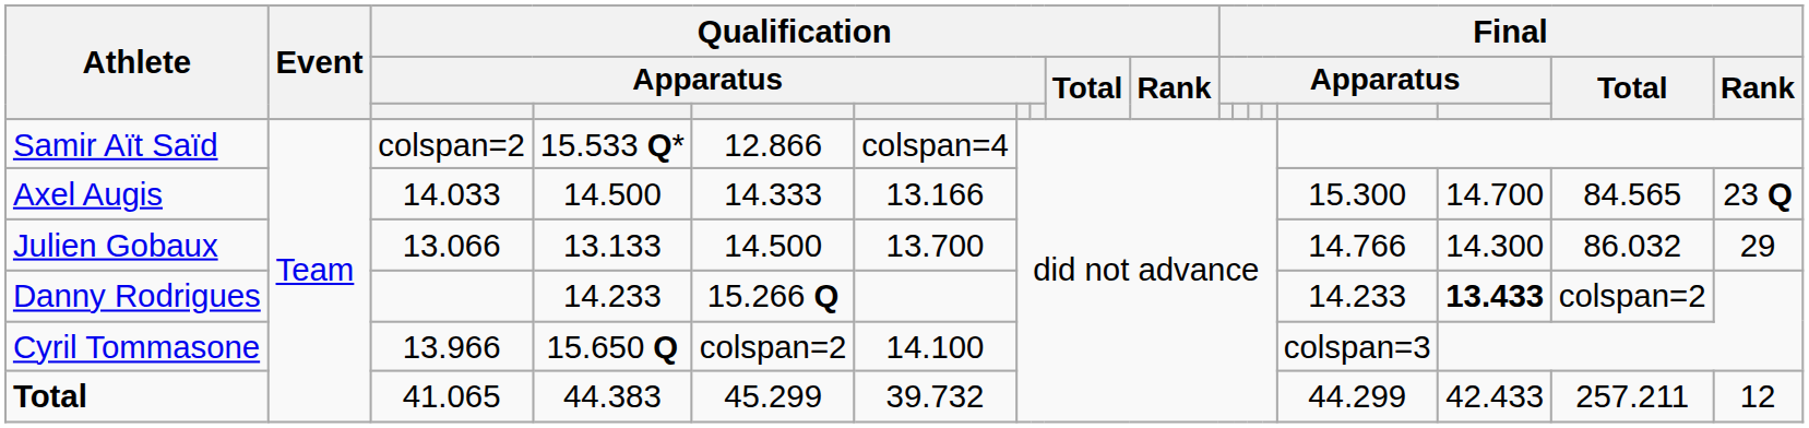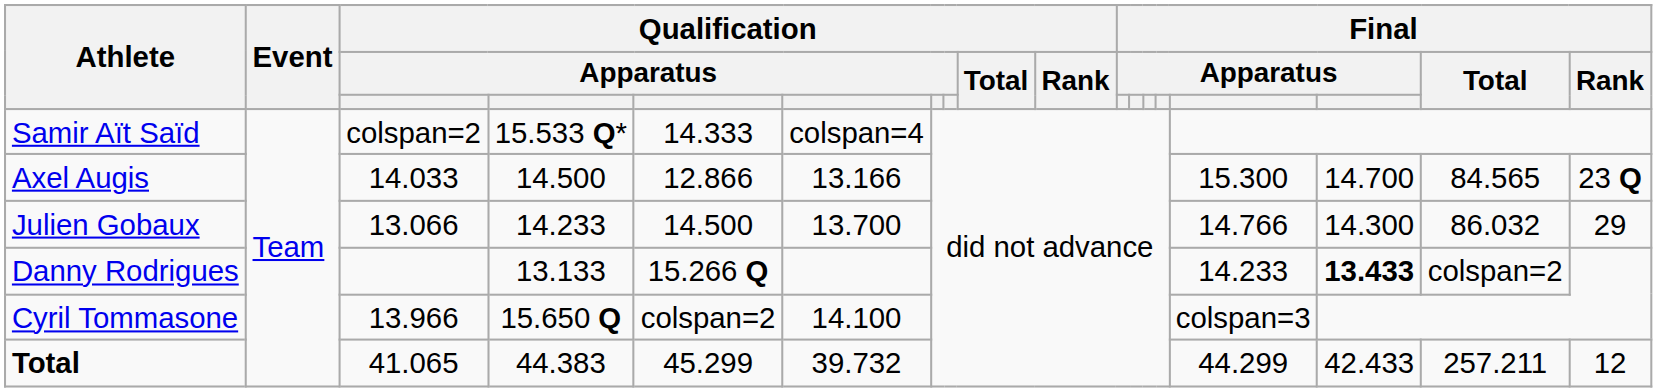Samir Aït Saïd | column 5: 12.866 -> 14.333
Axel Augis | column 5: 14.333 -> 12.866
Julien Gobaux | column 4: 13.133 -> 14.233
Danny Rodrigues | column 4: 14.233 -> 13.133
